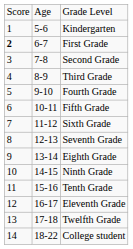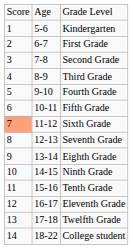First Grade | column 1: bold -> normal
Sixth Grade | column 1: no background -> lightsalmon background
